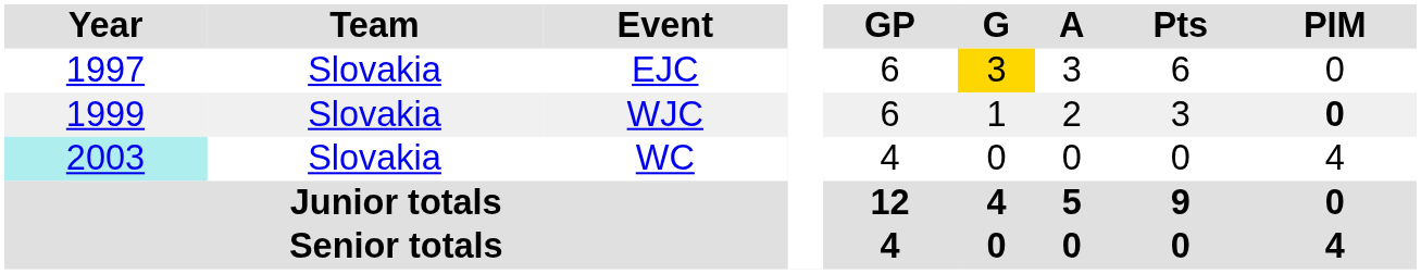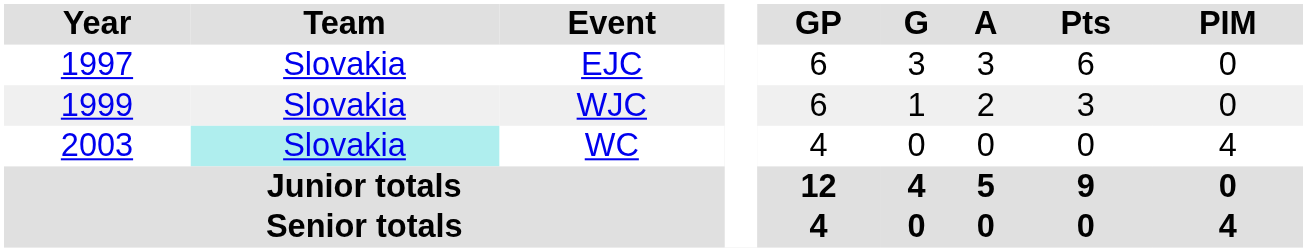EJC | G: gold background -> no background
WJC | PIM: bold -> normal
WC | Year: paleturquoise background -> no background
WC | Team: no background -> paleturquoise background
